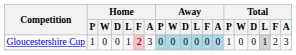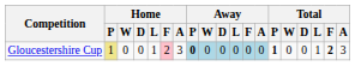Gloucestershire Cup | Home / P: no background -> khaki background
Gloucestershire Cup | Away / P: normal -> bold
Gloucestershire Cup | Total / P: normal -> bold
Gloucestershire Cup | Total / L: lightgrey background -> no background
Gloucestershire Cup | Total / F: normal -> bold
